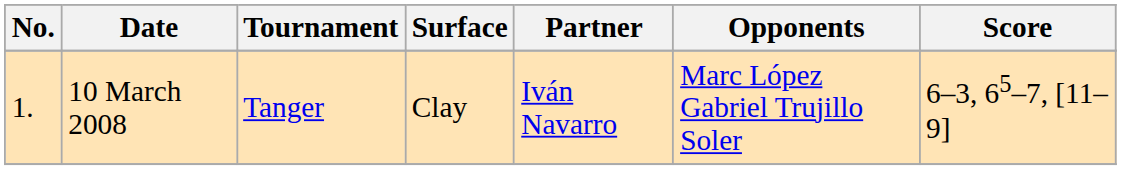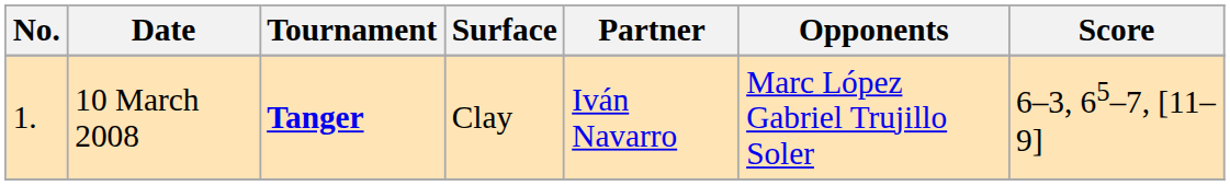10 March 2008 | Tournament: normal -> bold
